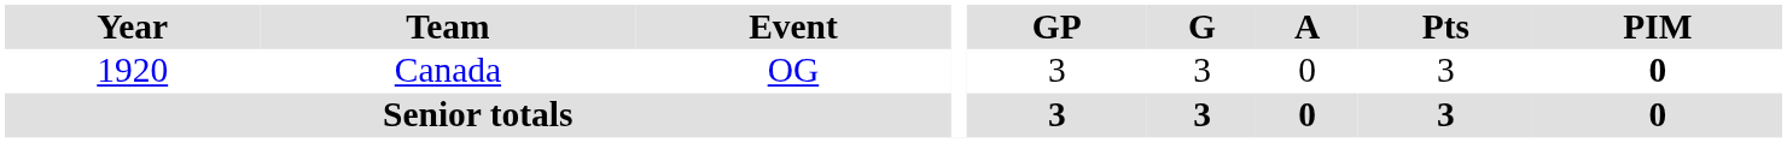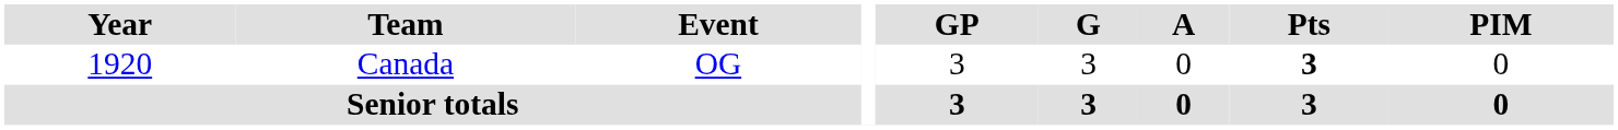Canada | Pts: normal -> bold
Canada | PIM: bold -> normal
